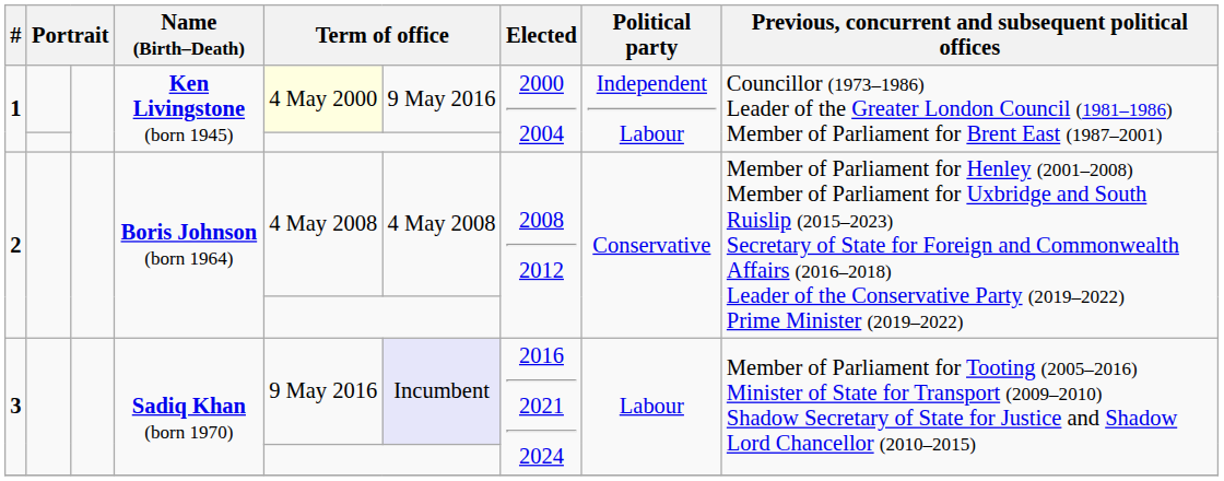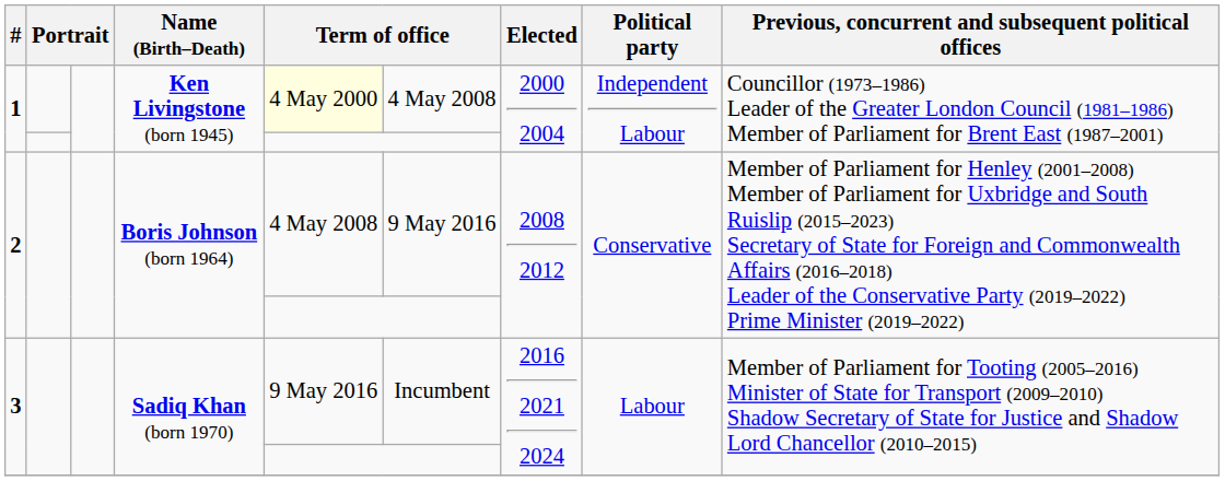row 2 | column 6: 9 May 2016 -> 4 May 2008
row 4 | column 6: 4 May 2008 -> 9 May 2016
row 6 | column 6: lavender background -> no background
